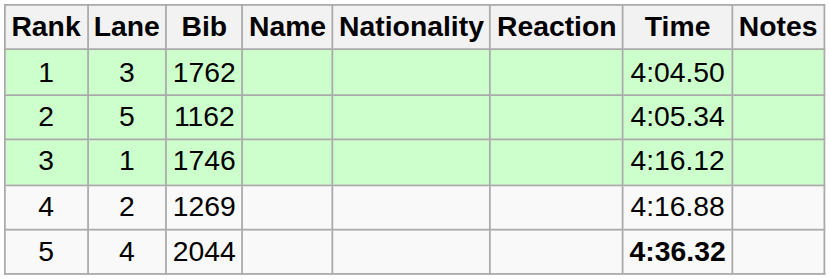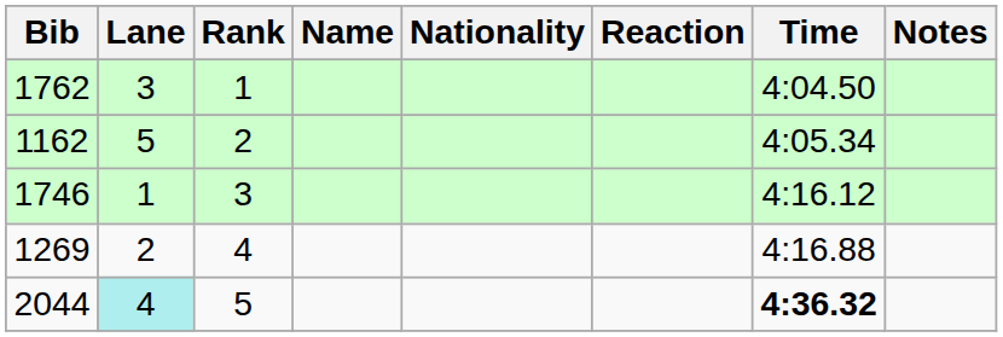columns swapped: Rank <-> Bib
row 6 | Lane: no background -> paleturquoise background
